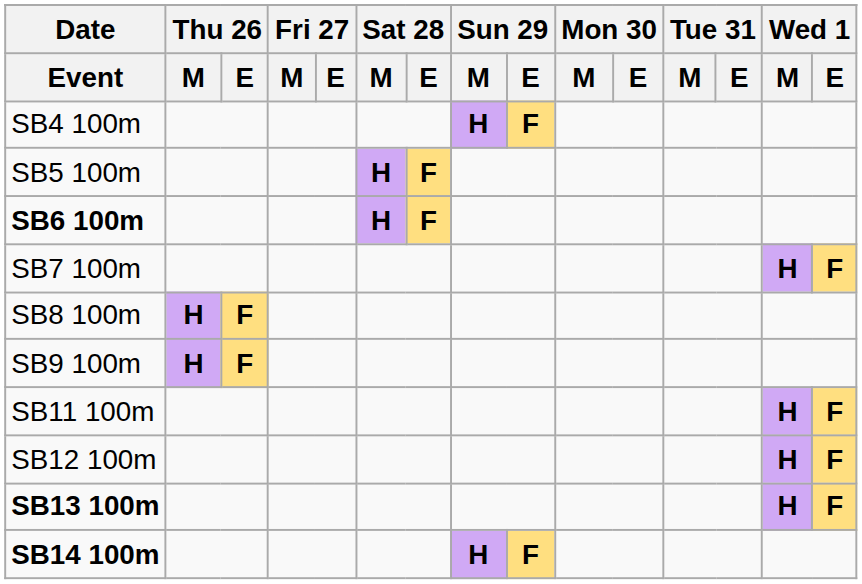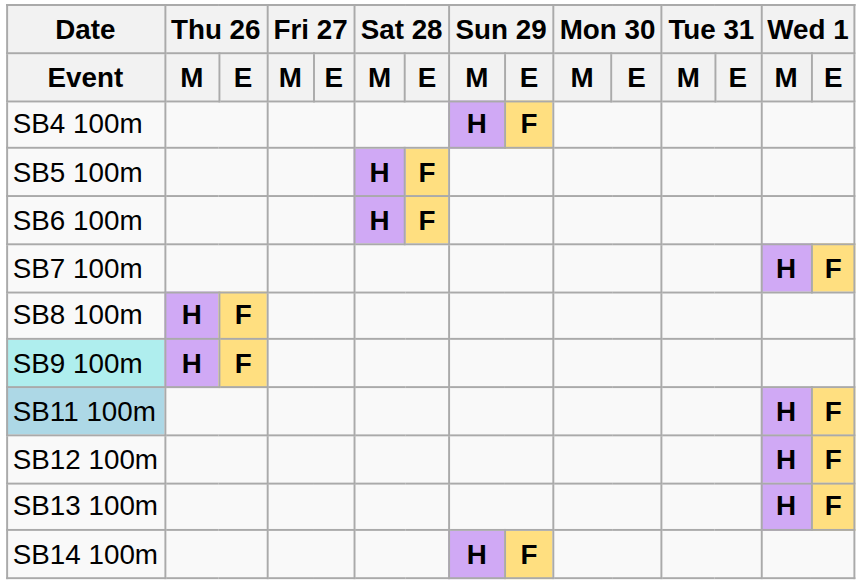SB6 100m | Date / Event: bold -> normal
SB9 100m | Date / Event: no background -> paleturquoise background
SB11 100m | Date / Event: no background -> lightblue background
SB13 100m | Date / Event: bold -> normal
SB14 100m | Date / Event: bold -> normal
